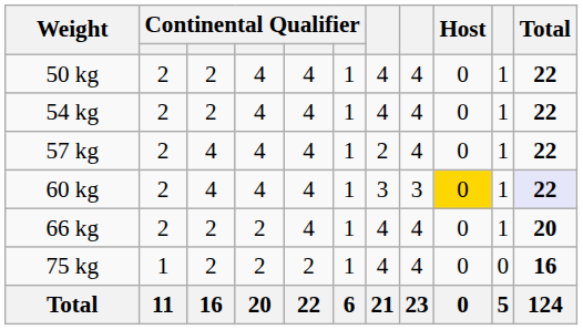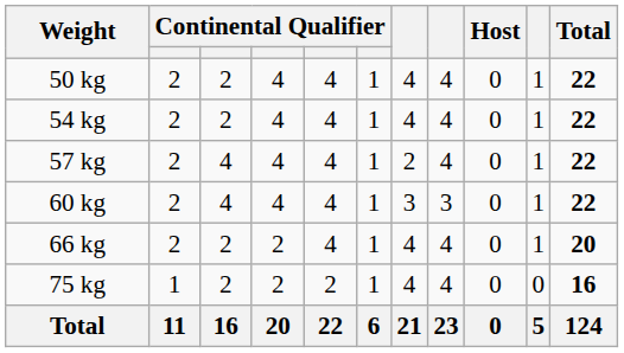60 kg | Host: gold background -> no background
60 kg | Total: lavender background -> no background
